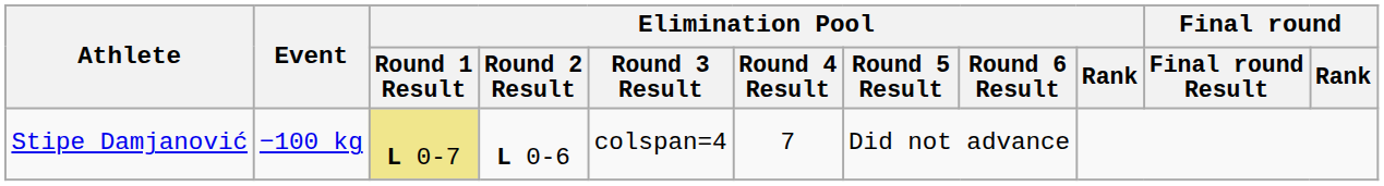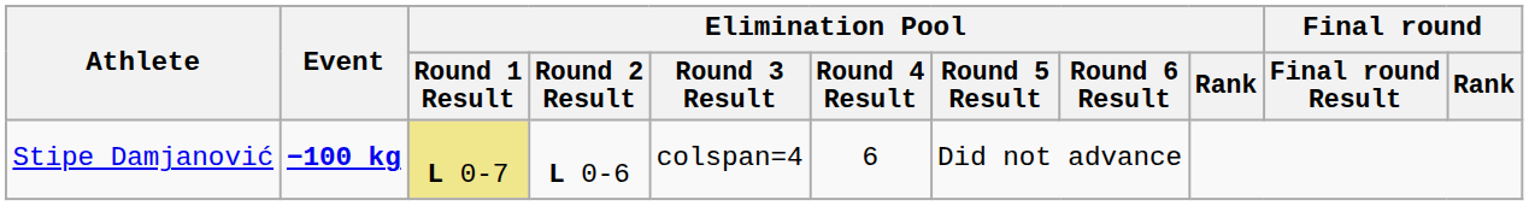Stipe Damjanović | Event: normal -> bold
Stipe Damjanović | Elimination Pool / Round 4 Result: 7 -> 6
